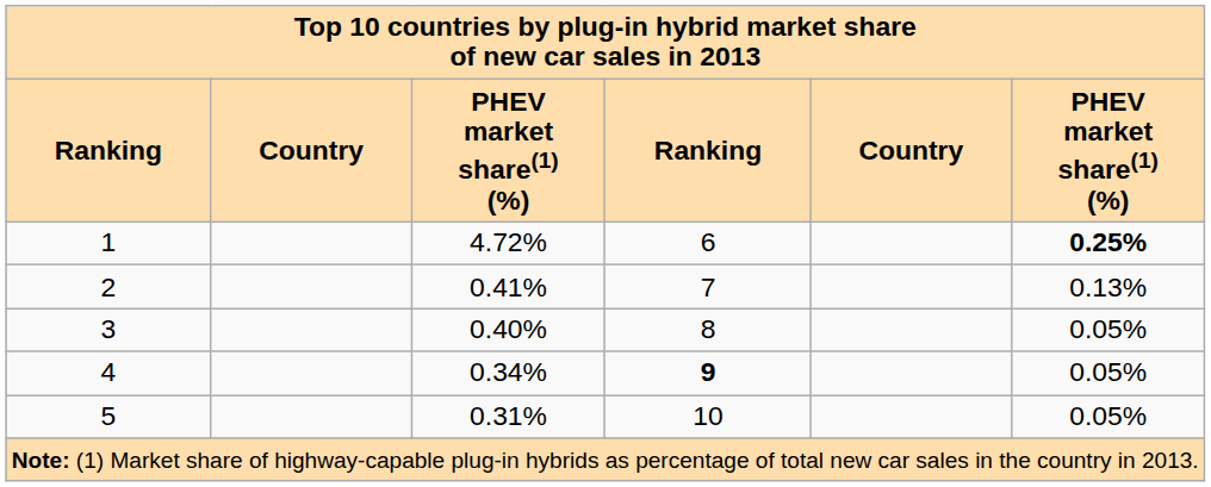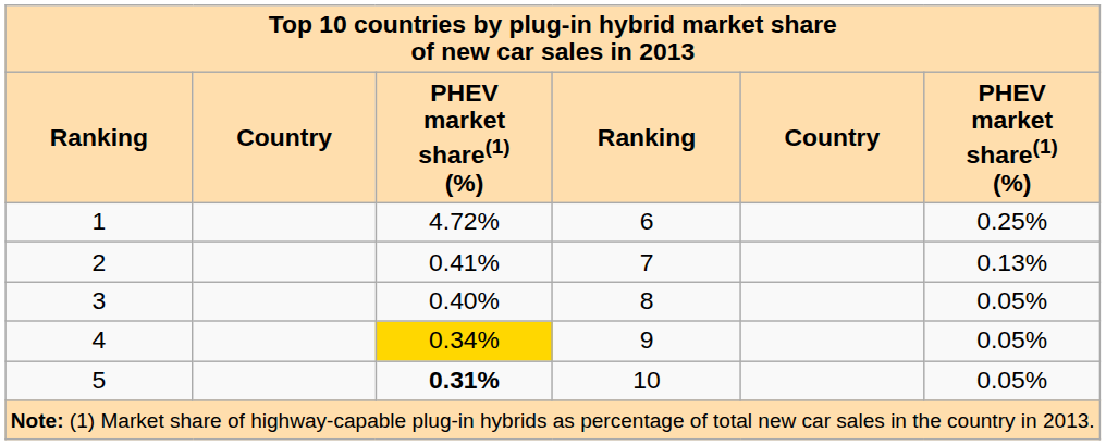1 | column 6: bold -> normal
4 | column 3: no background -> gold background
4 | column 4: bold -> normal
5 | column 3: normal -> bold
